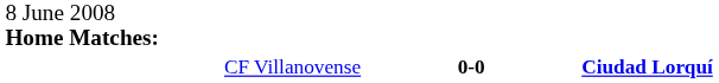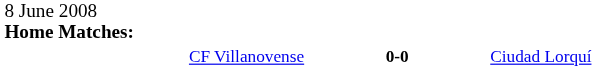CF Villanovense | column 3: bold -> normal
